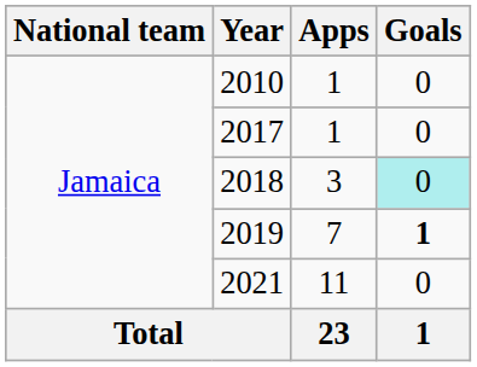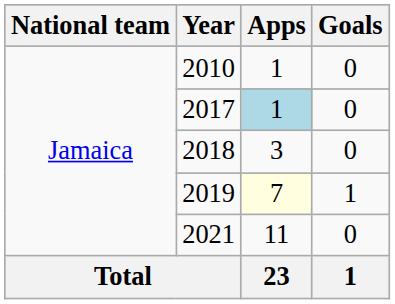2017 | Apps: no background -> lightblue background
2018 | Goals: paleturquoise background -> no background
2019 | Apps: no background -> lightyellow background
2019 | Goals: bold -> normal
